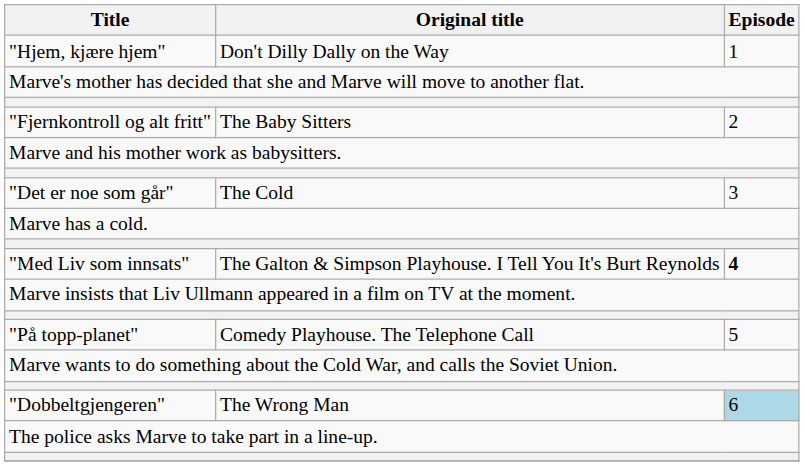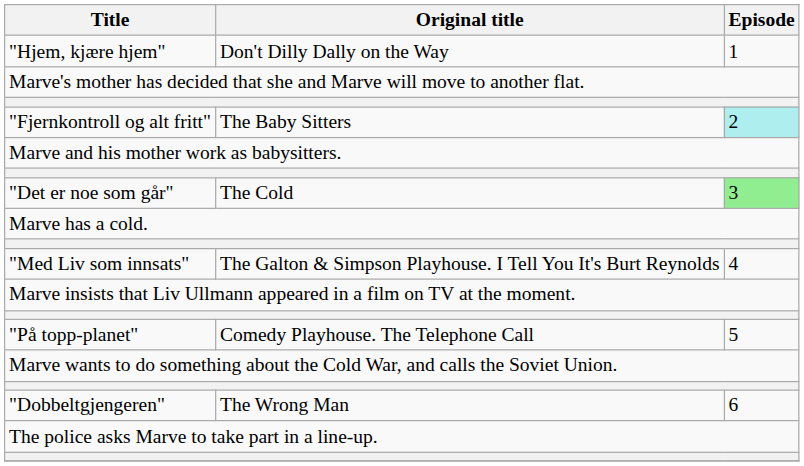"Fjernkontroll og alt fritt" | Episode: no background -> paleturquoise background
"Det er noe som går" | Episode: no background -> lightgreen background
"Med Liv som innsats" | Episode: bold -> normal
"Dobbeltgjengeren" | Episode: lightblue background -> no background
